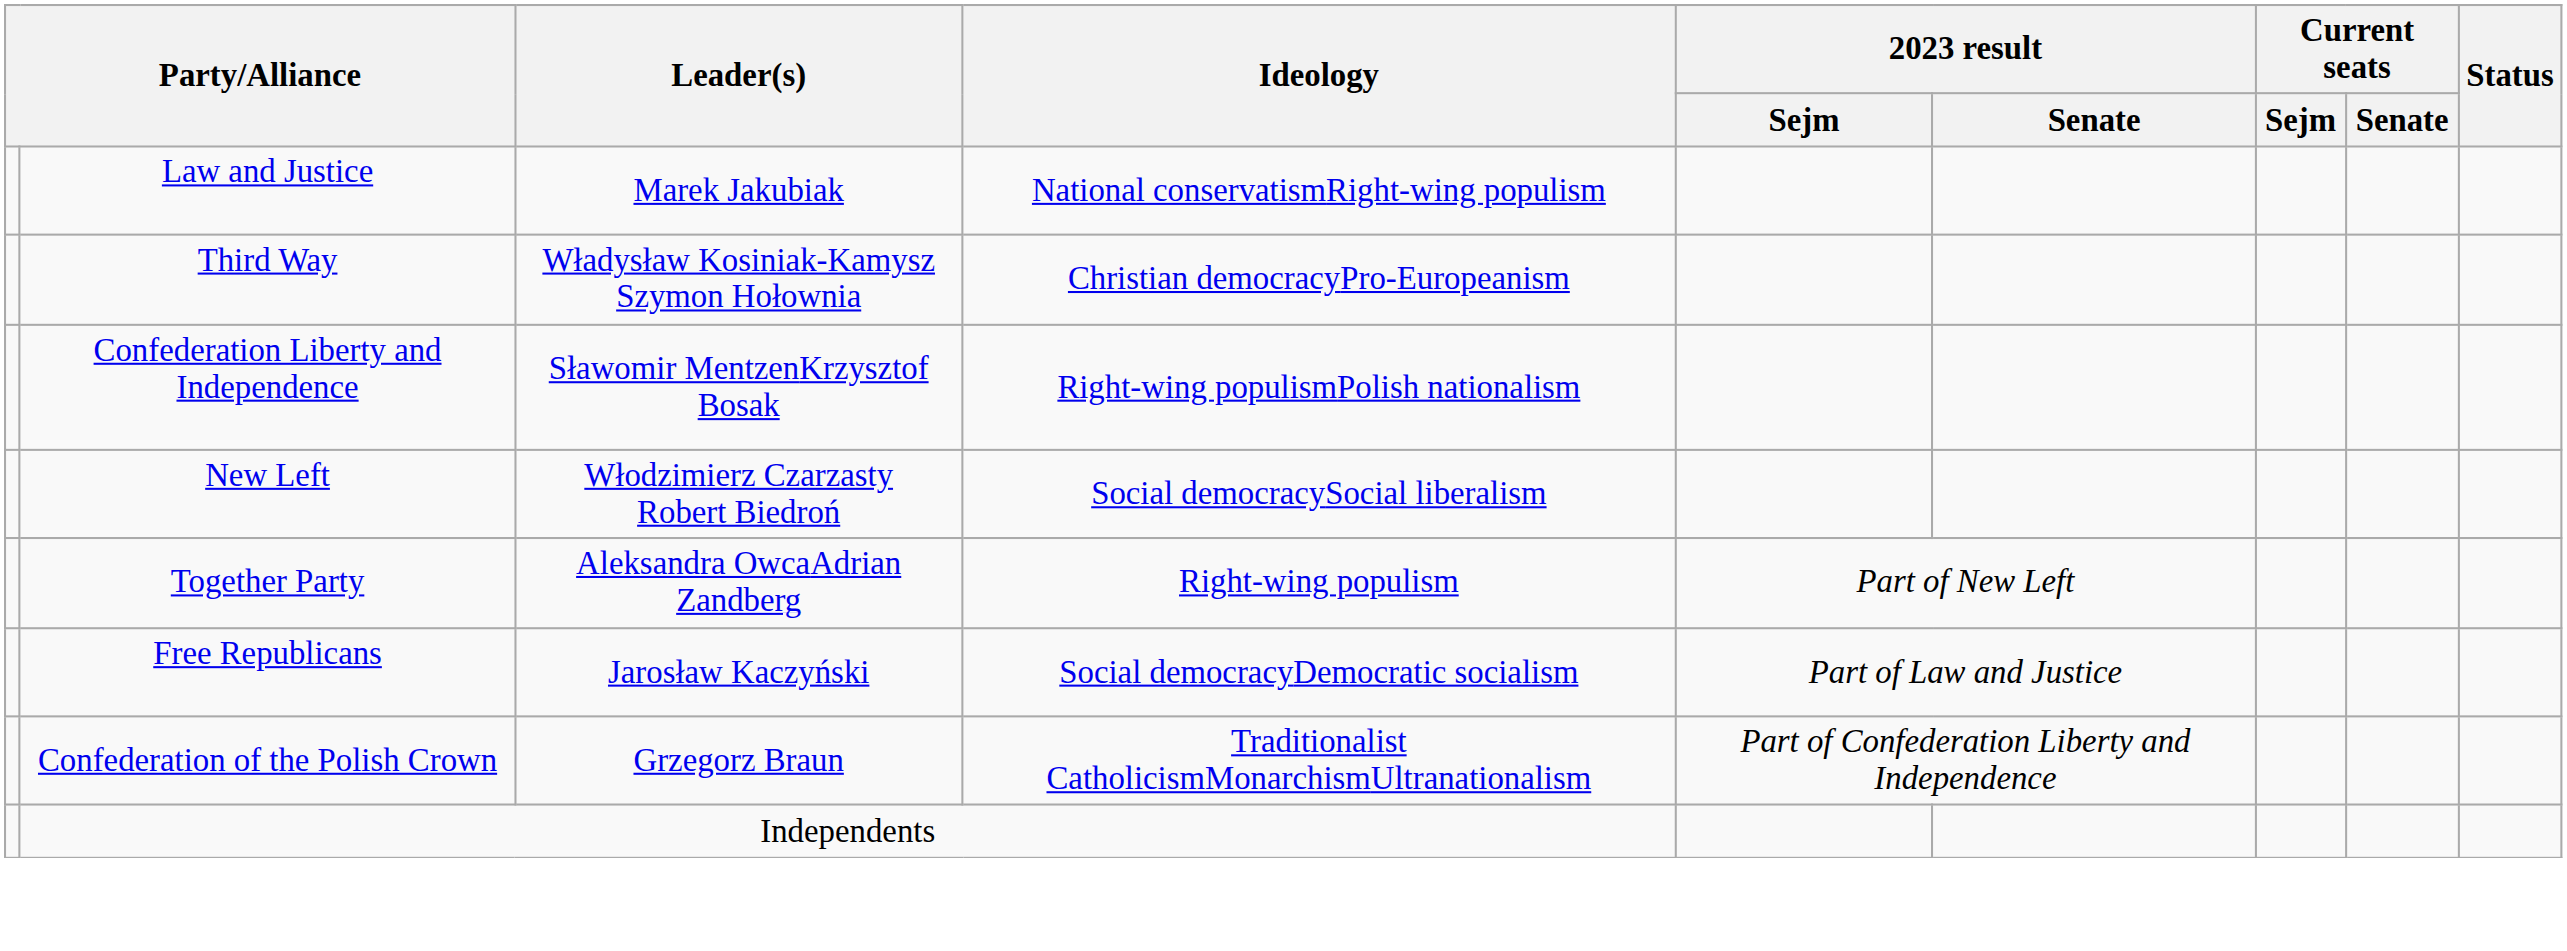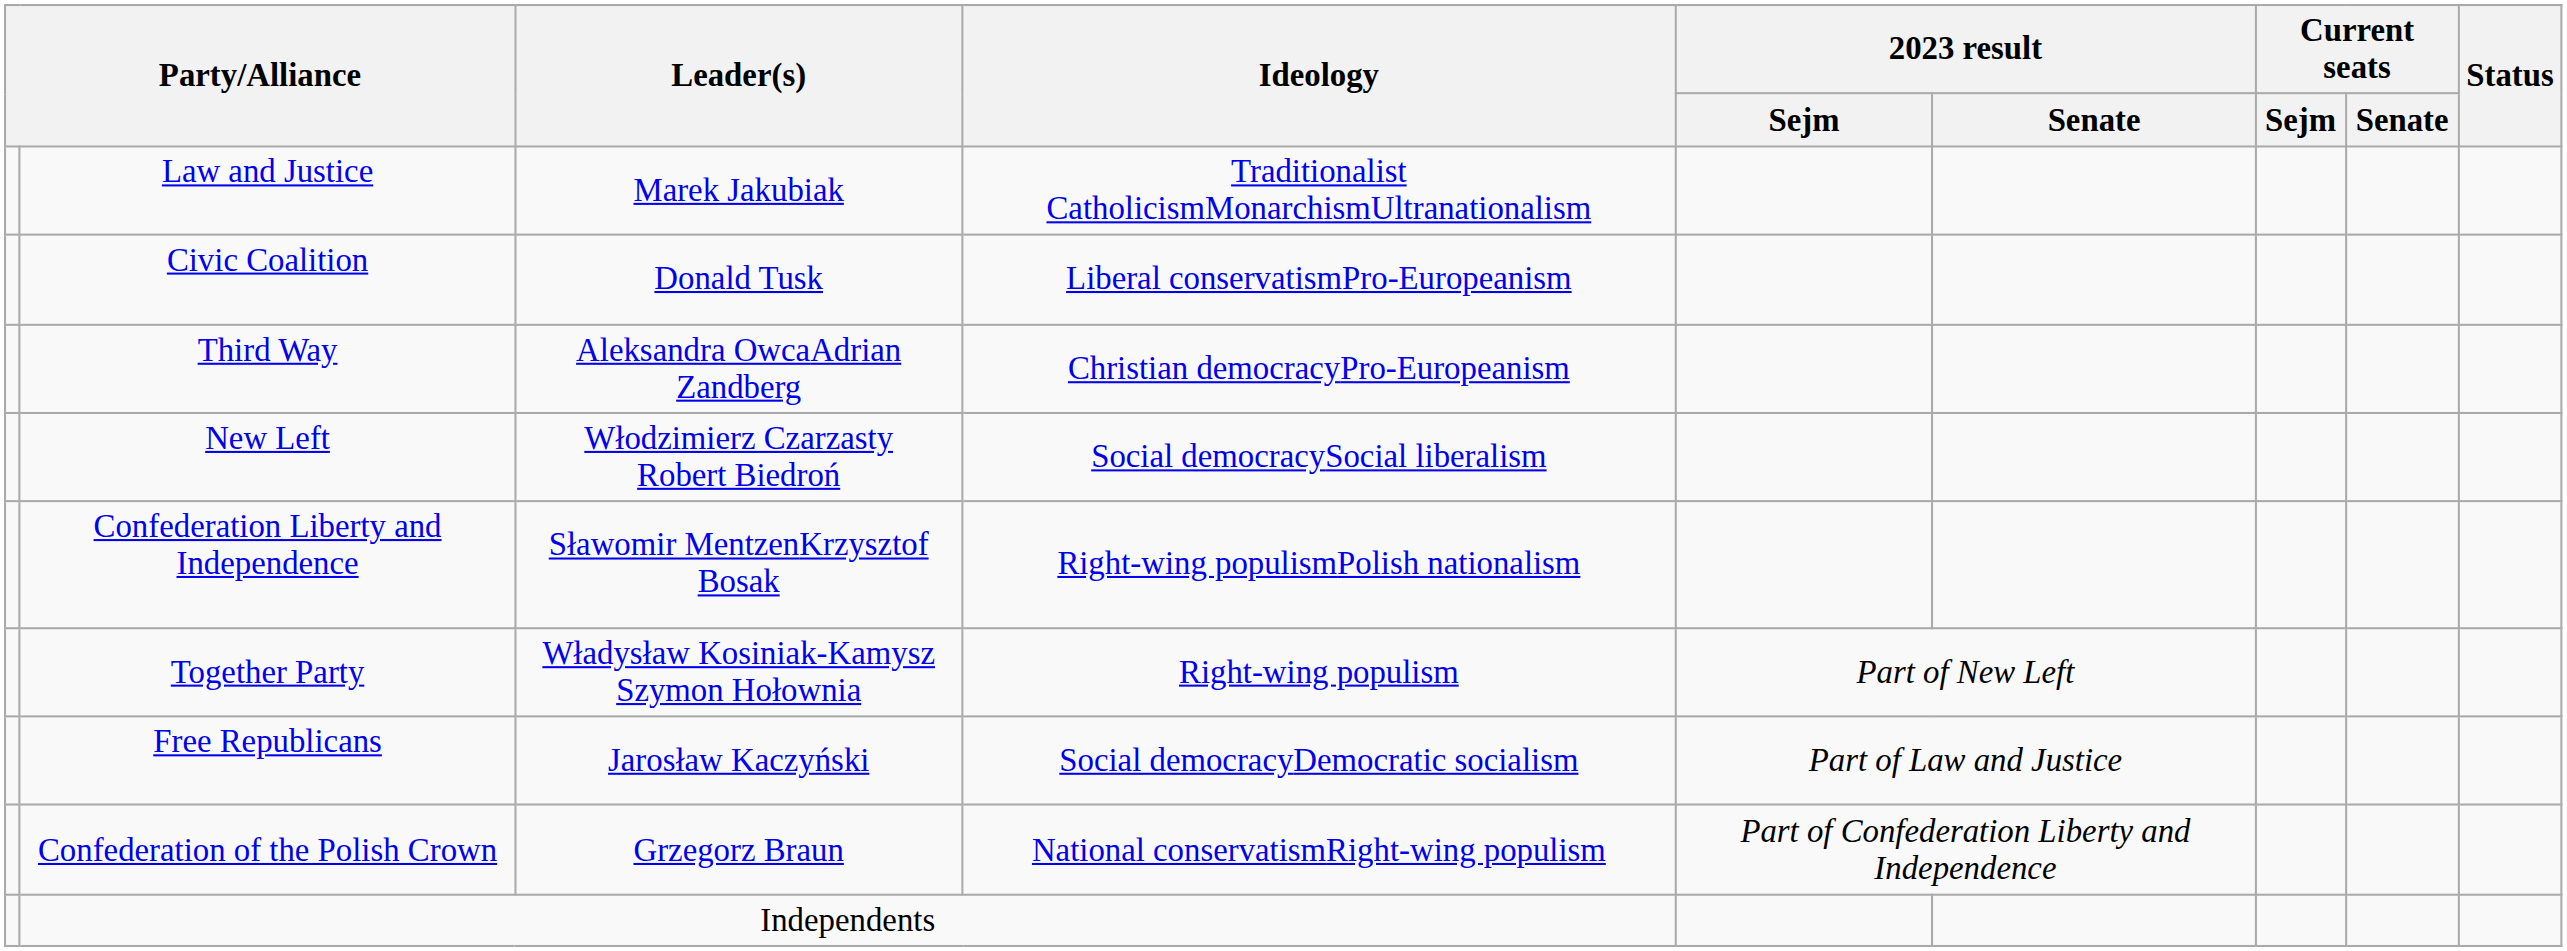Law and Justice | Ideology: National conservatismRight-wing populism -> Traditionalist CatholicismMonarchismUltranationalism
+ row: Civic Coalition | Donald Tusk | Liberal conservatismPro-Europeanism
Third Way | Leader(s): Władysław Kosiniak-Kamysz Szymon Hołownia -> Aleksandra OwcaAdrian Zandberg
rows swapped: New Left <-> Confederation Liberty and Independence
Together Party | Leader(s): Aleksandra OwcaAdrian Zandberg -> Władysław Kosiniak-Kamysz Szymon Hołownia
Confederation of the Polish Crown | Ideology: Traditionalist CatholicismMonarchismUltranationalism -> National conservatismRight-wing populism
